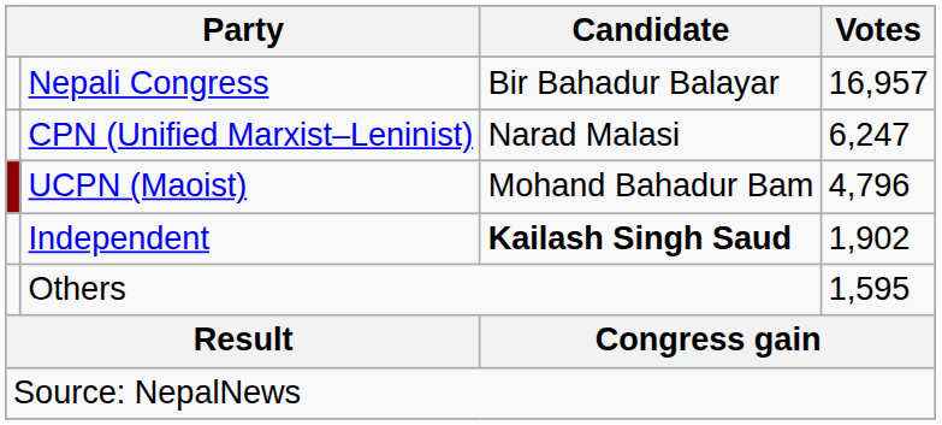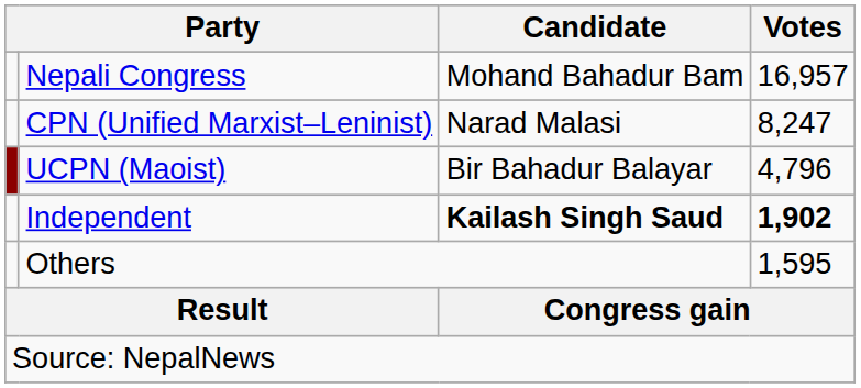Nepali Congress | Candidate: Bir Bahadur Balayar -> Mohand Bahadur Bam
CPN (Unified Marxist–Leninist) | Votes: 6,247 -> 8,247
UCPN (Maoist) | Candidate: Mohand Bahadur Bam -> Bir Bahadur Balayar
Independent | Votes: normal -> bold
